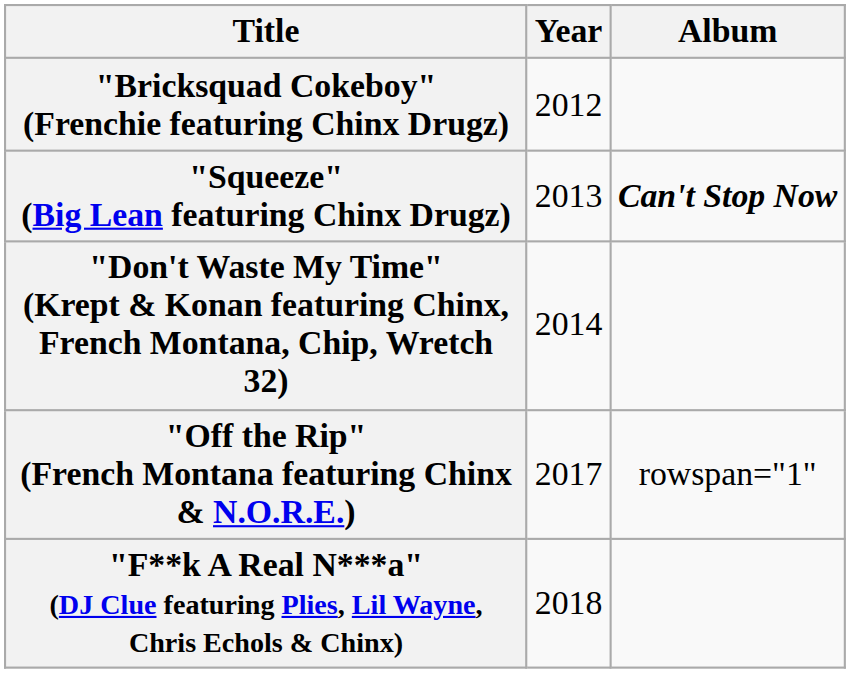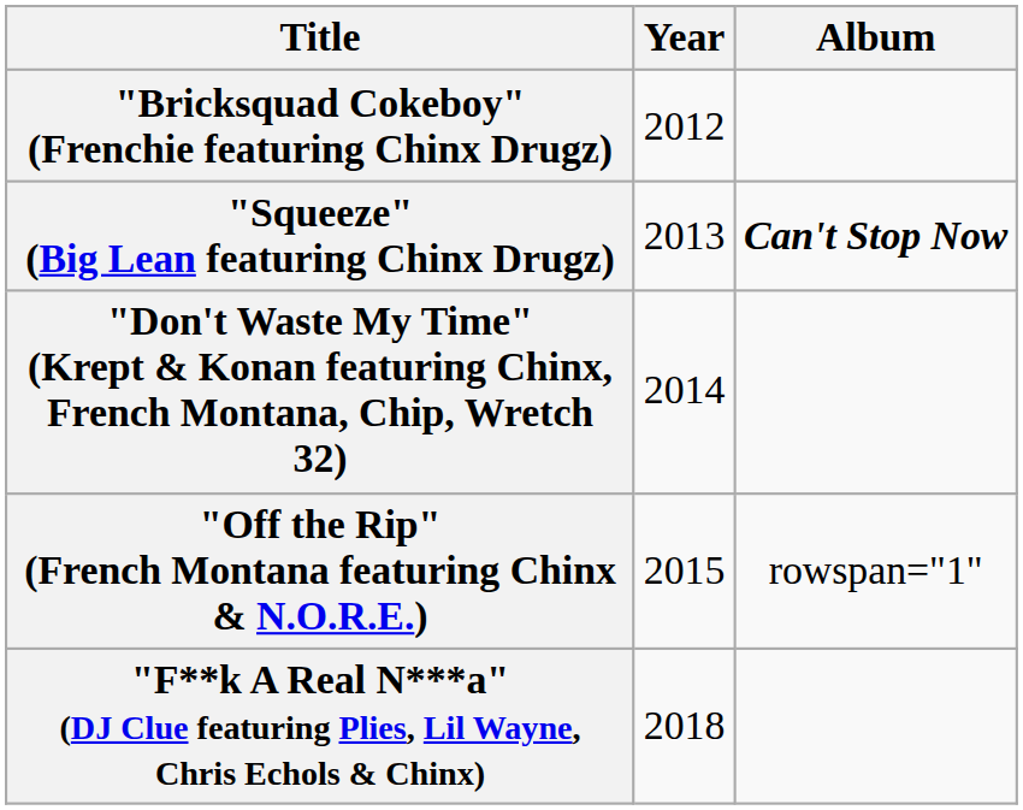"Off the Rip" (French Montana featuring Chinx & N.O.R.E.) | Year: 2017 -> 2015
